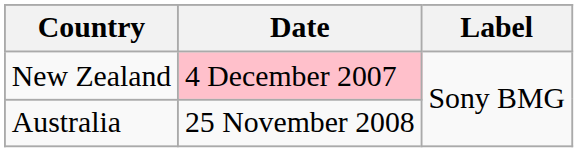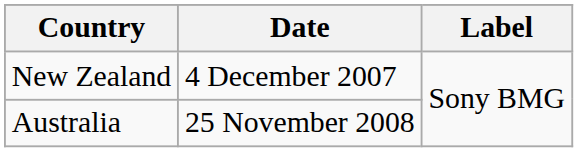New Zealand | Date: pink background -> no background
